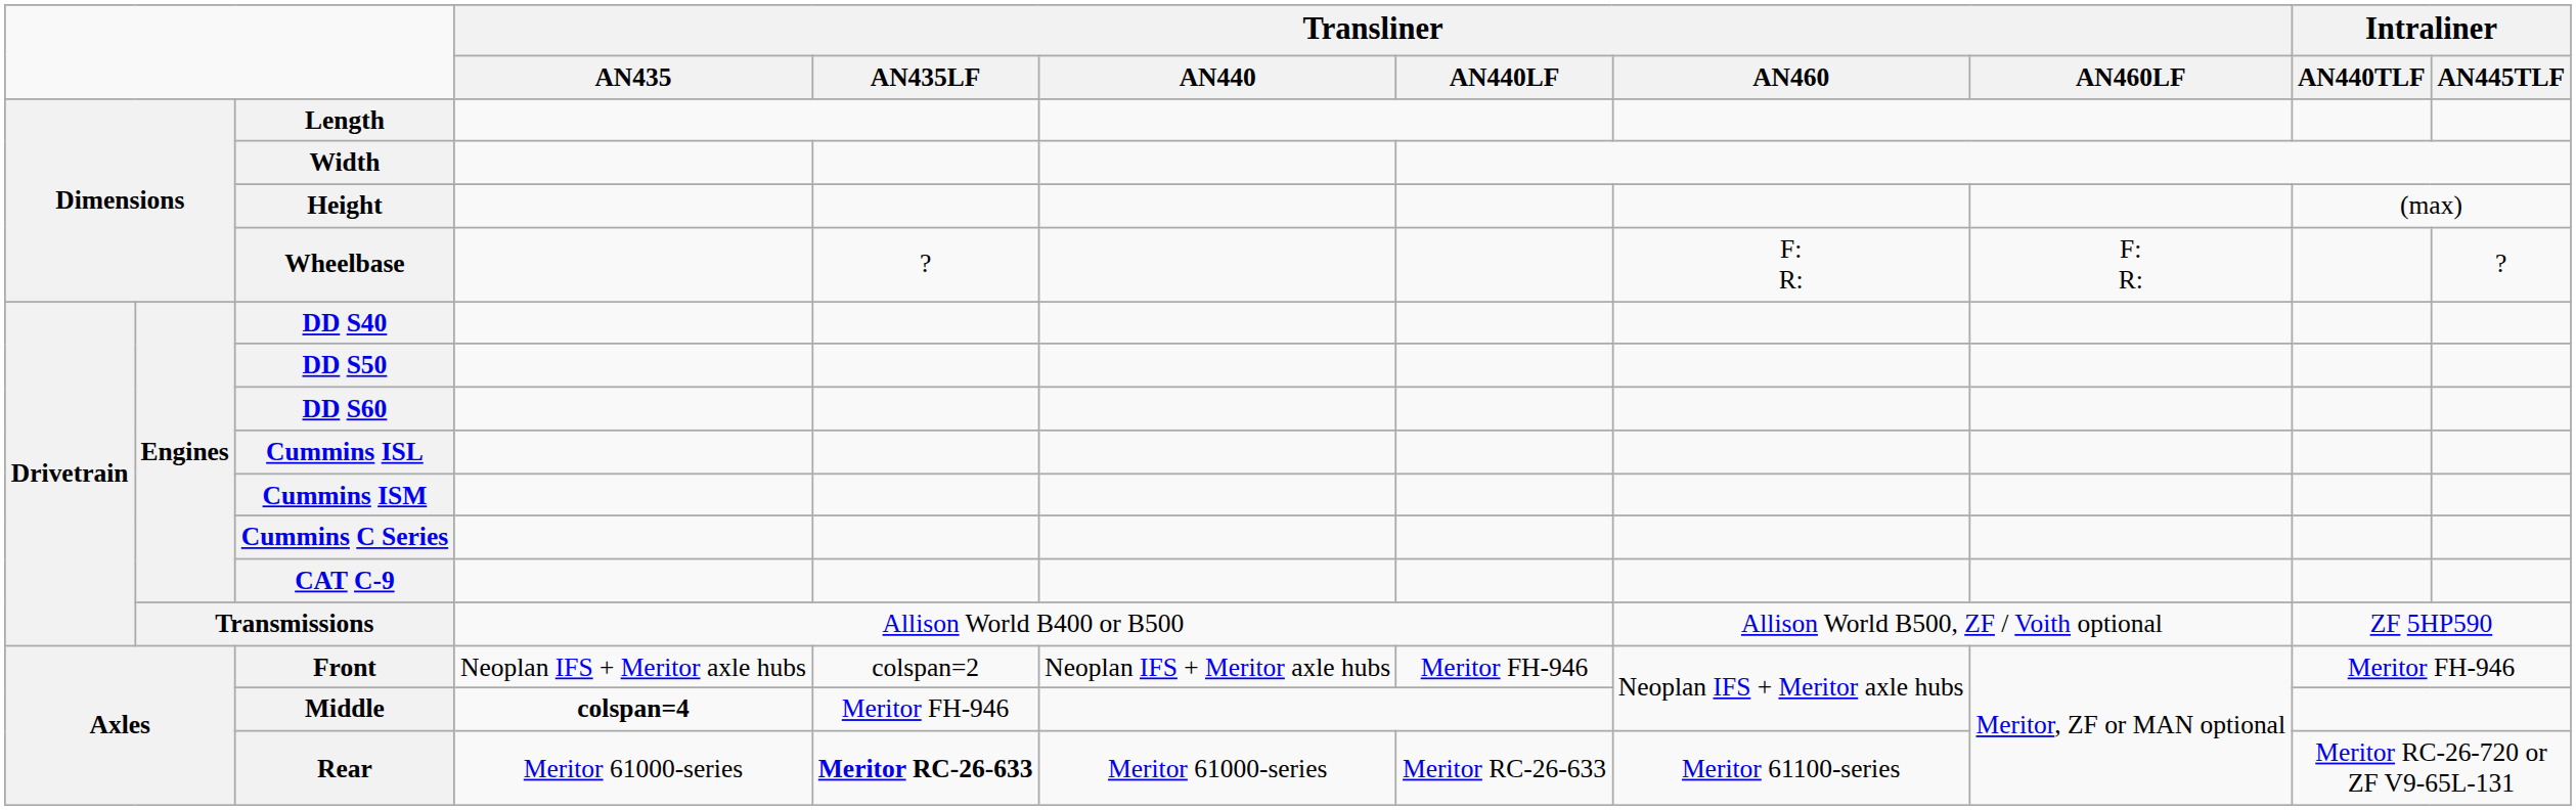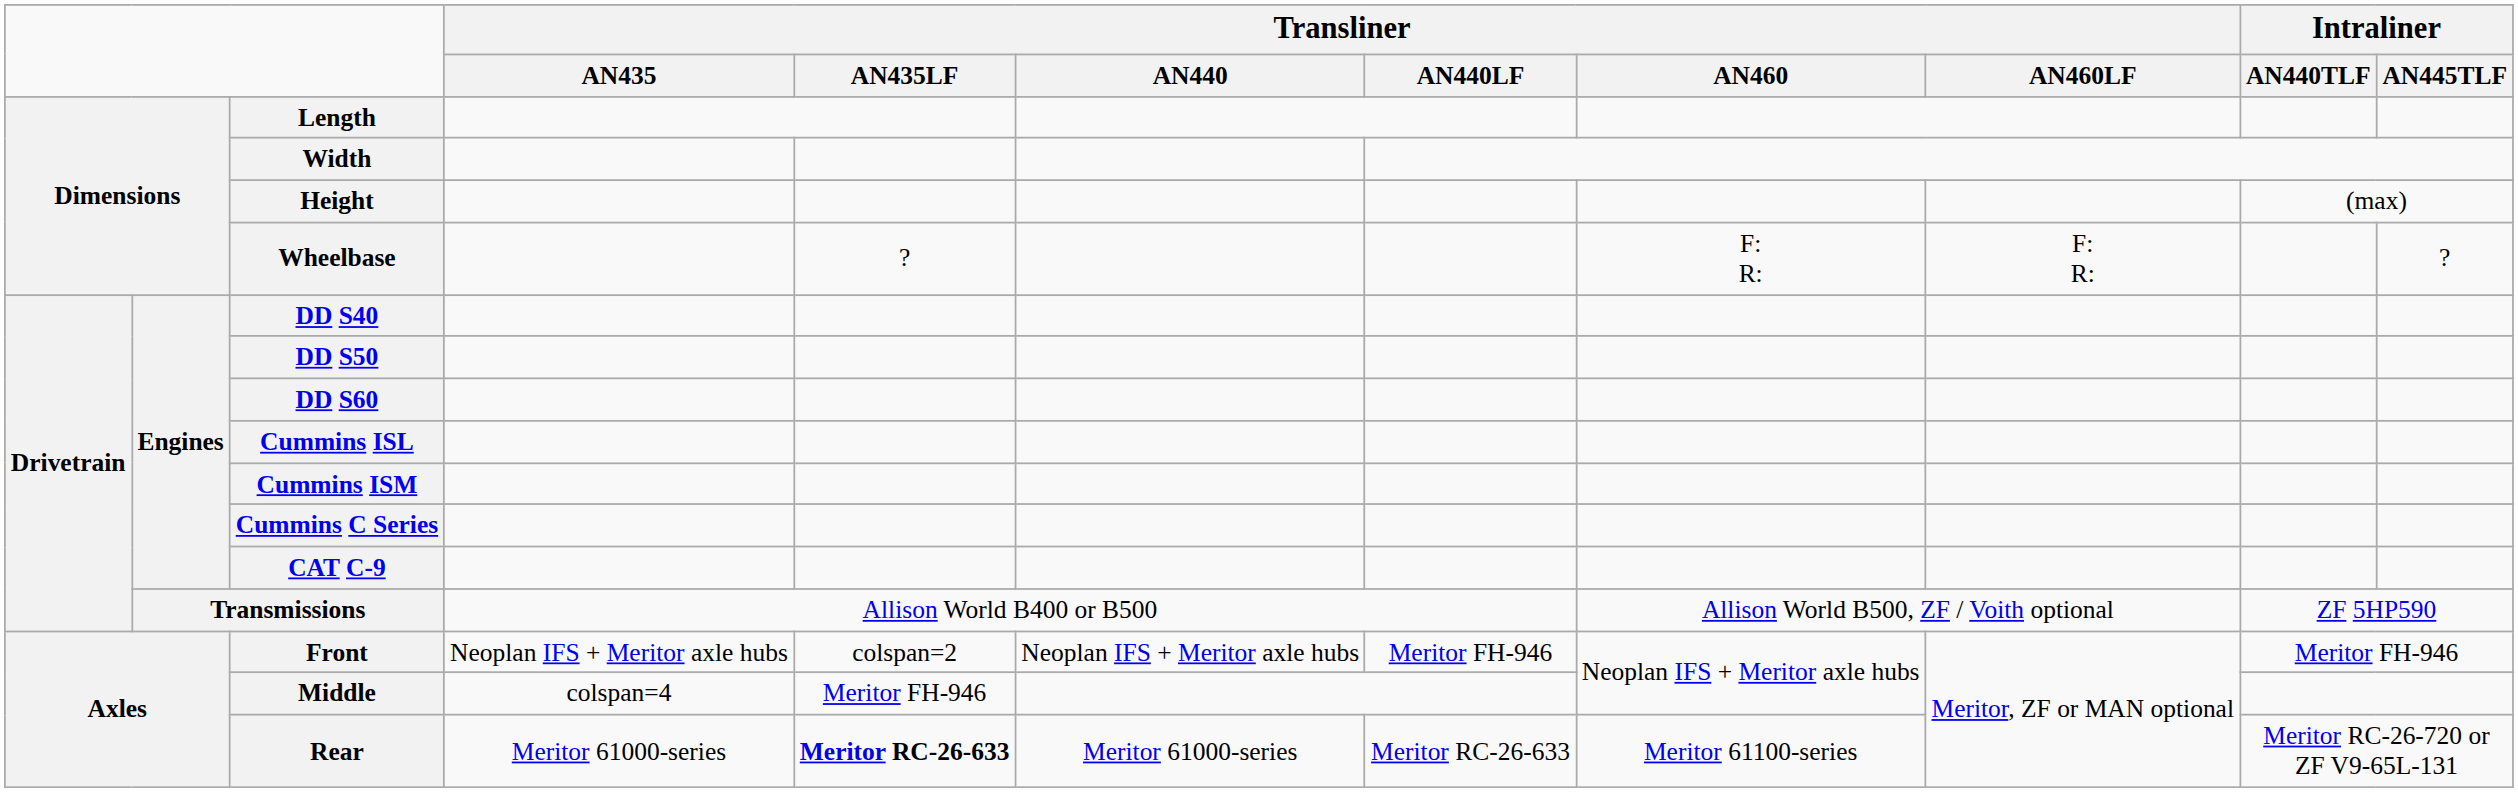Middle | Transliner / AN435: bold -> normal
